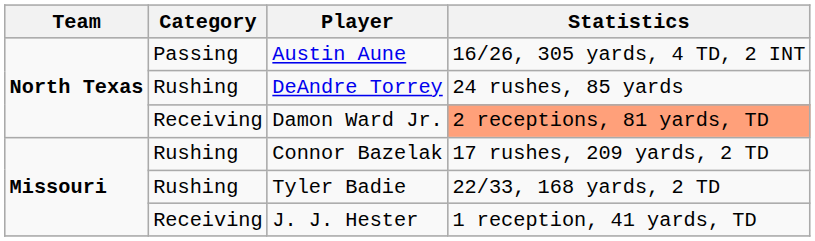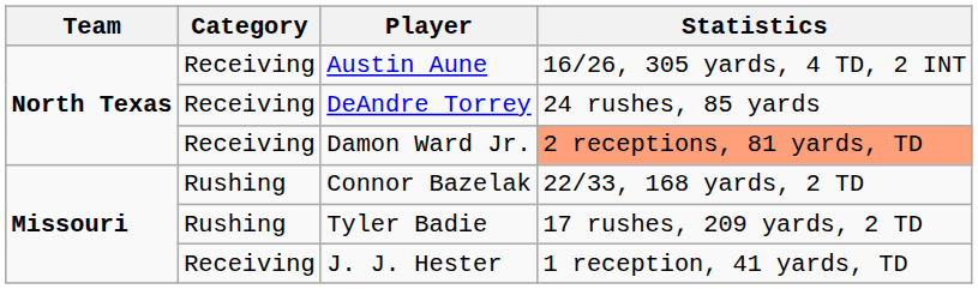Austin Aune | Category: Passing -> Receiving
DeAndre Torrey | Category: Rushing -> Receiving
Connor Bazelak | Statistics: 17 rushes, 209 yards, 2 TD -> 22/33, 168 yards, 2 TD
Tyler Badie | Statistics: 22/33, 168 yards, 2 TD -> 17 rushes, 209 yards, 2 TD
